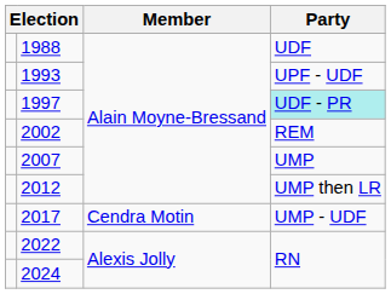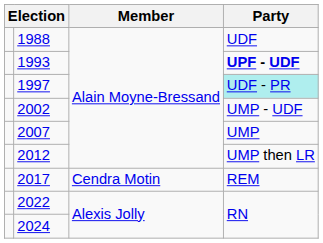1993 | Party: normal -> bold
2002 | Party: REM -> UMP - UDF
2017 | Party: UMP - UDF -> REM
